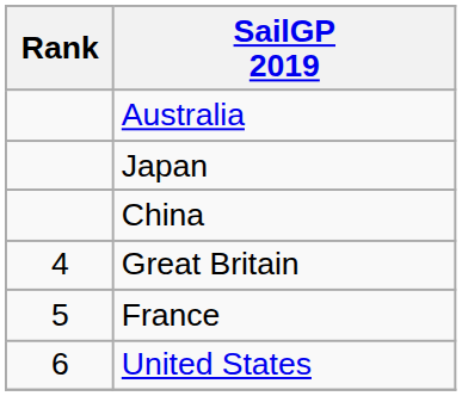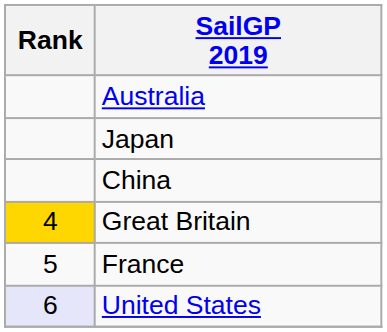Great Britain | Rank: no background -> gold background
United States | Rank: no background -> lavender background
